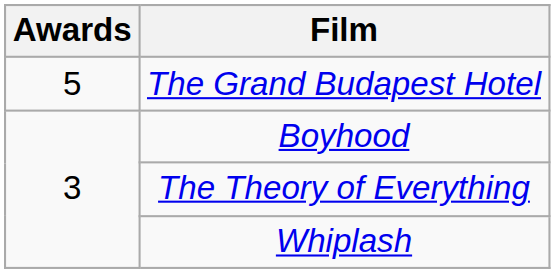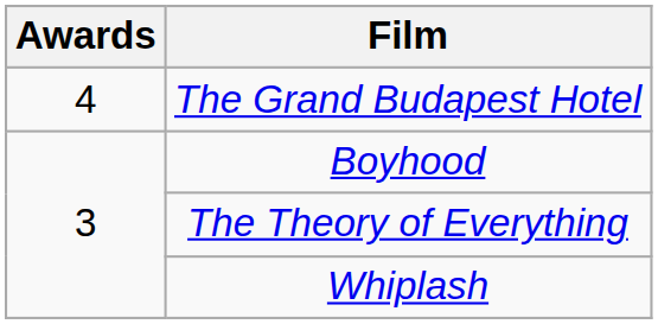The Grand Budapest Hotel | Awards: 5 -> 4
